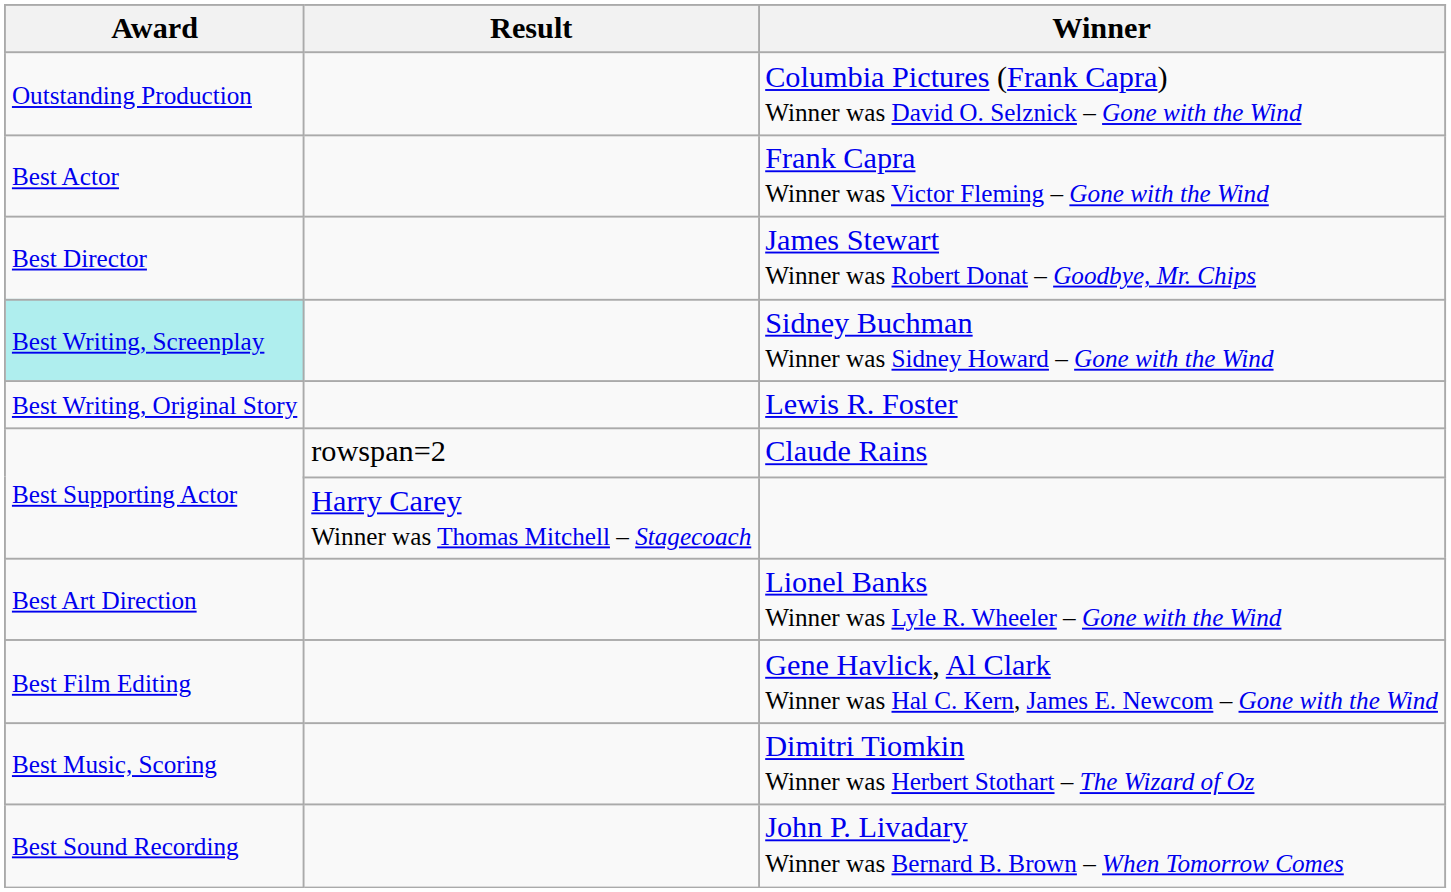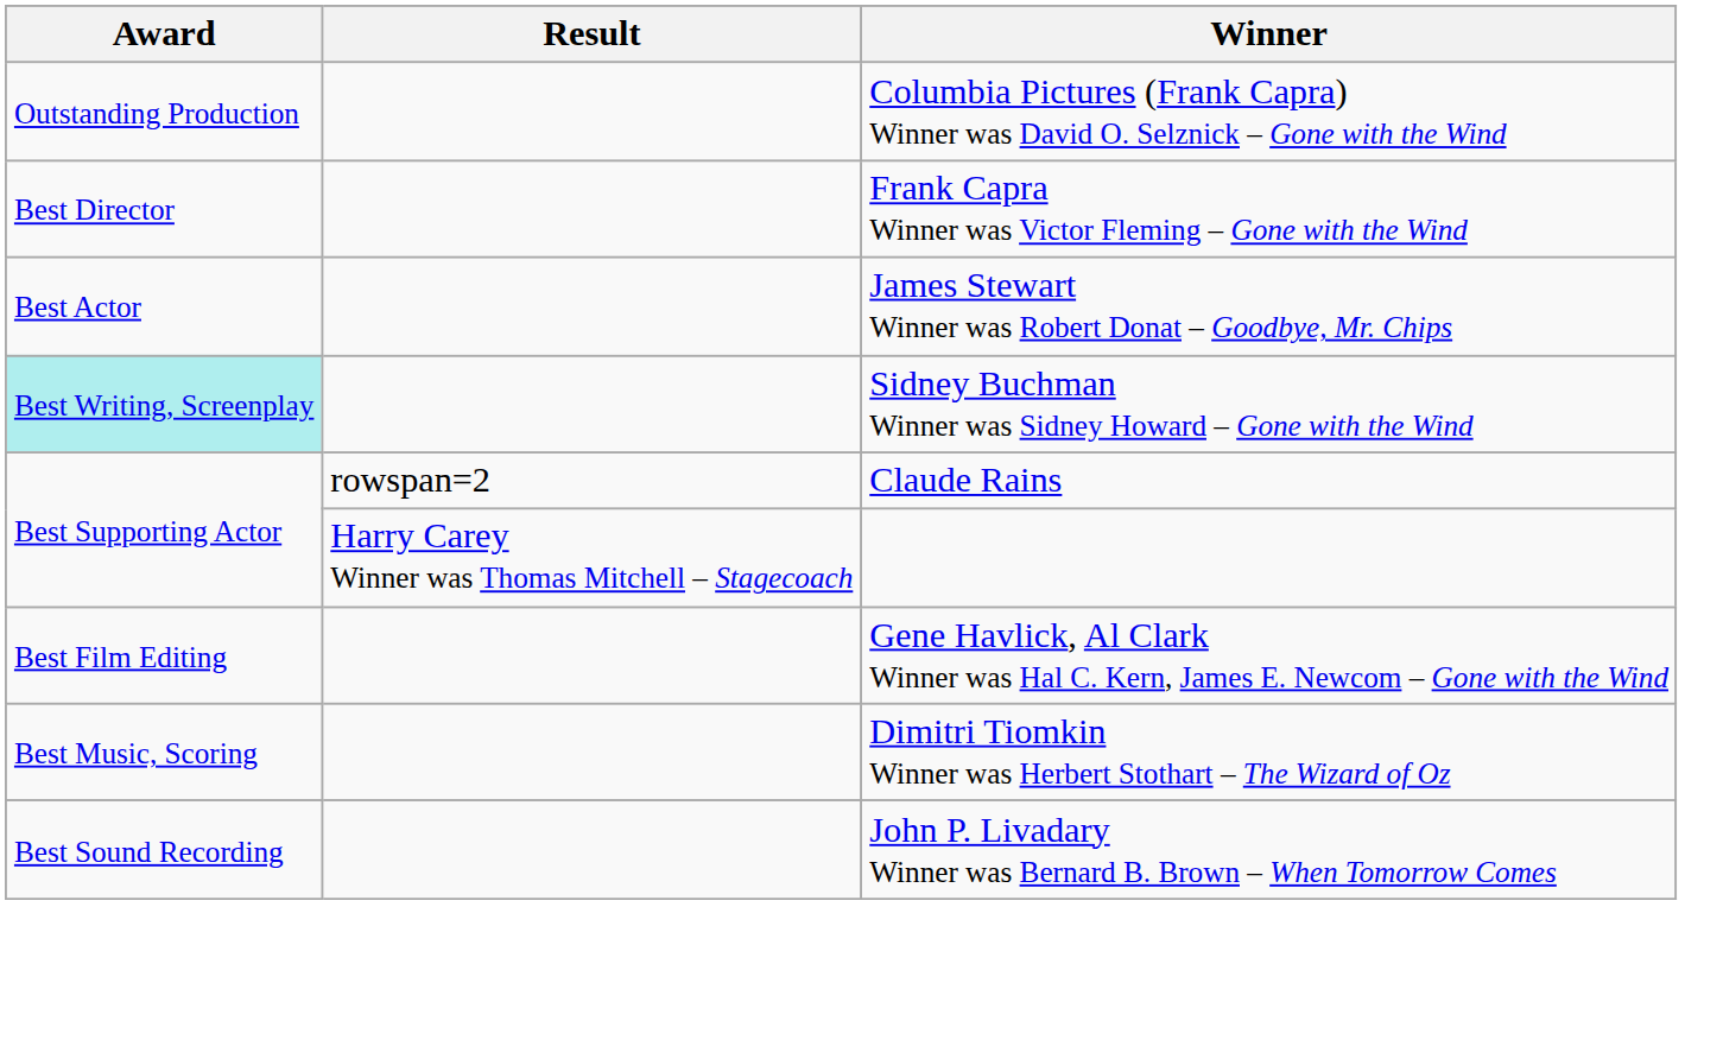Frank Capra Winner was Victor Fleming – Gone with the Wind | Award: Best Actor -> Best Director
James Stewart Winner was Robert Donat – Goodbye, Mr. Chips | Award: Best Director -> Best Actor
- row: Best Writing, Original Story | Lewis R. Foster
- row: Best Art Direction | Lionel Banks Winner was Lyle R. Wheeler – Gone with the Wind
